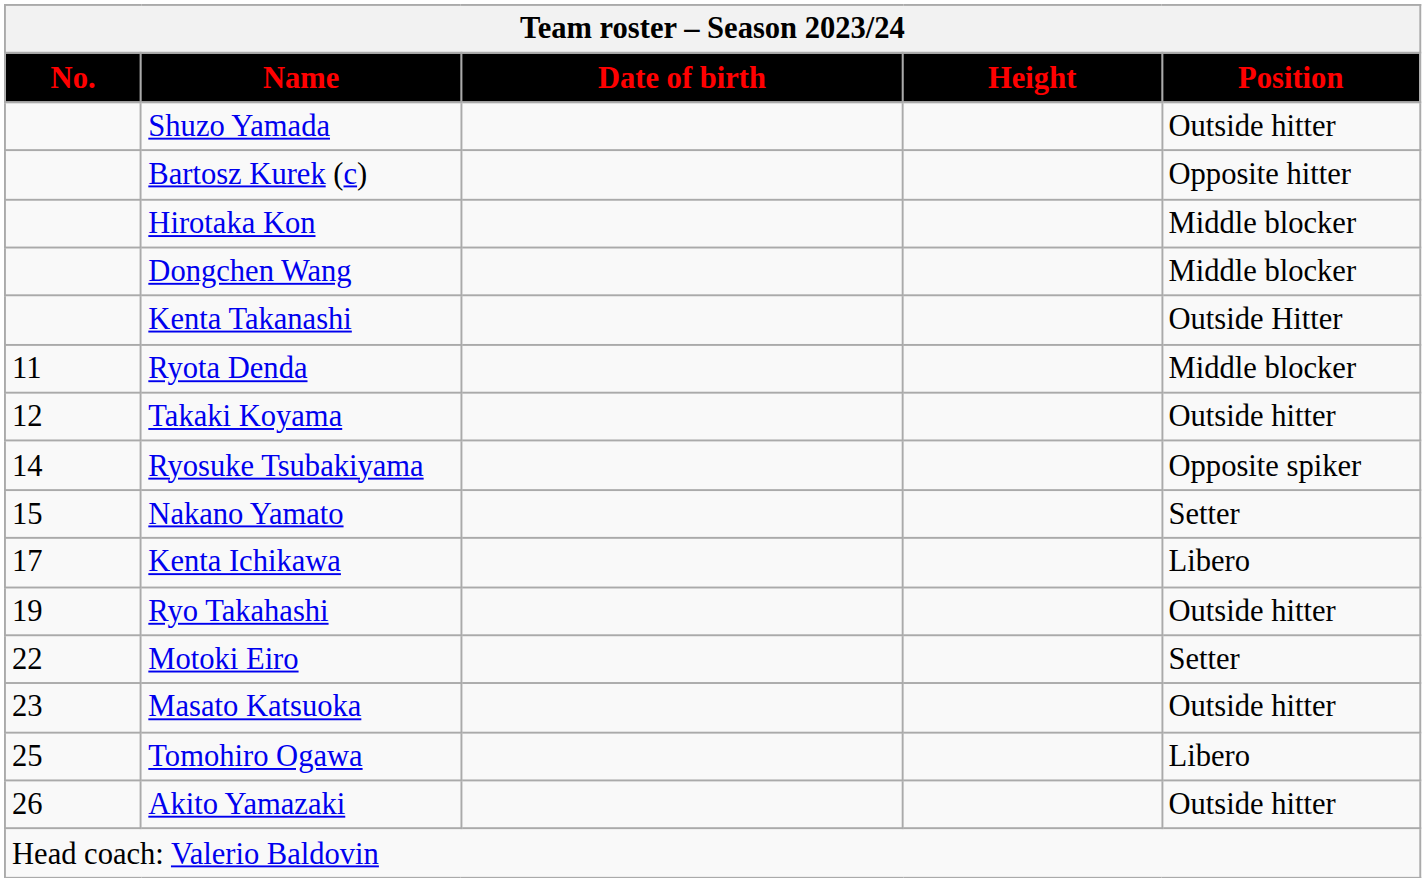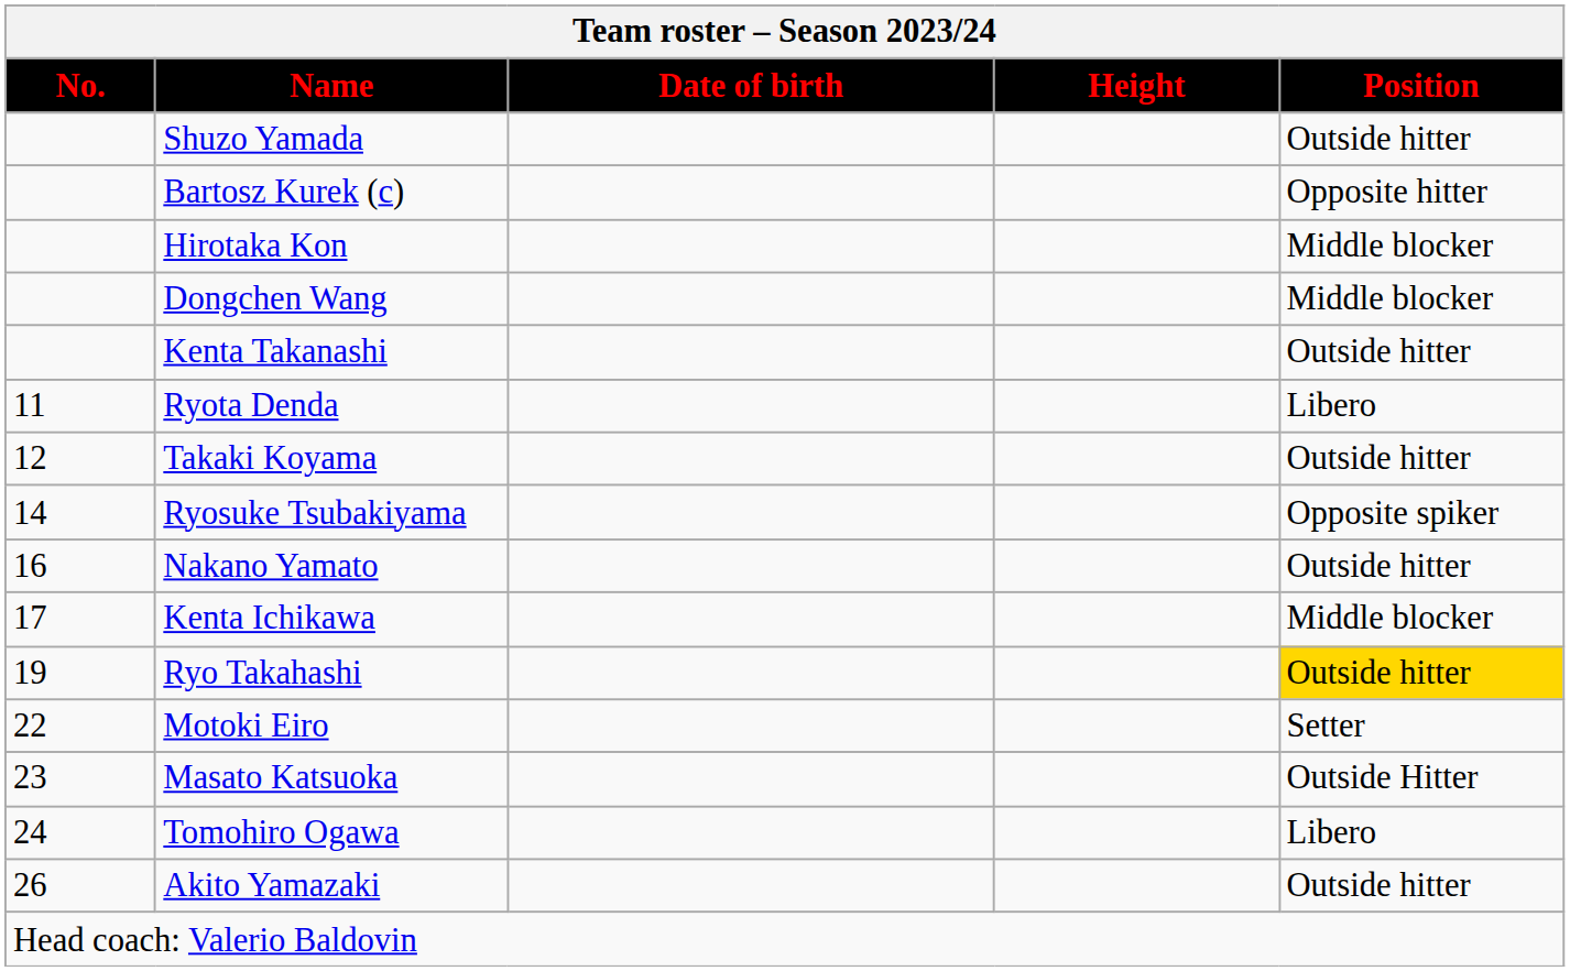Kenta Takanashi | Position: Outside Hitter -> Outside hitter
Ryota Denda | Position: Middle blocker -> Libero
Nakano Yamato | No.: 15 -> 16
Nakano Yamato | Position: Setter -> Outside hitter
Kenta Ichikawa | Position: Libero -> Middle blocker
Ryo Takahashi | Position: no background -> gold background
Masato Katsuoka | Position: Outside hitter -> Outside Hitter
Tomohiro Ogawa | No.: 25 -> 24
